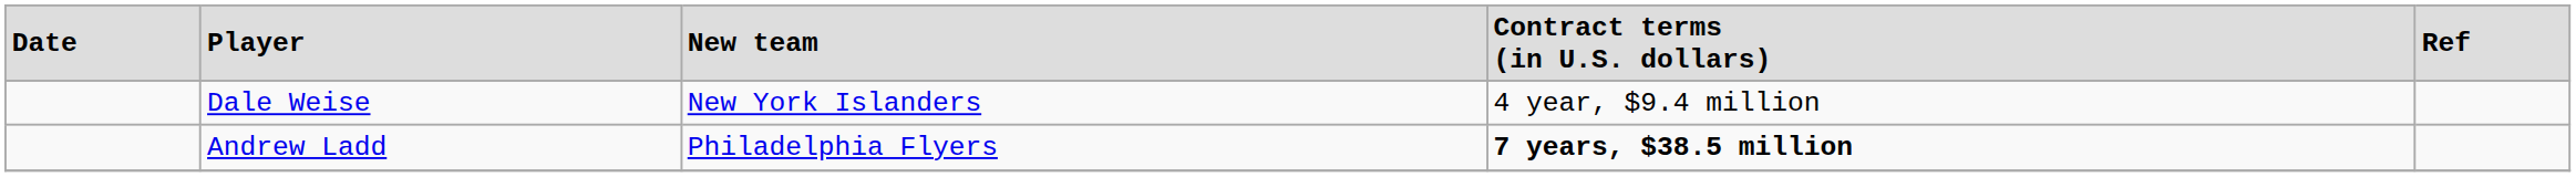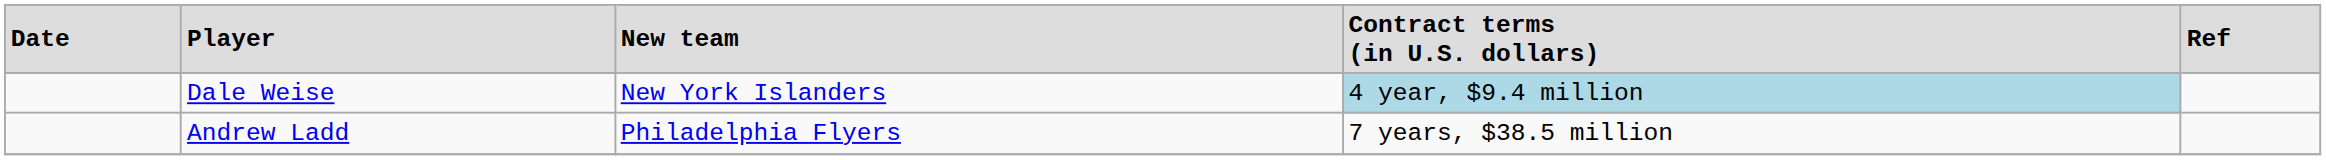Dale Weise | column 4: no background -> lightblue background
Andrew Ladd | column 4: bold -> normal
